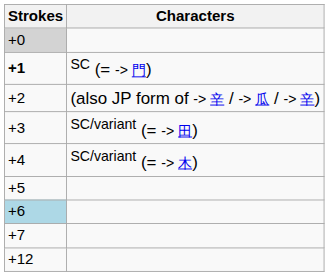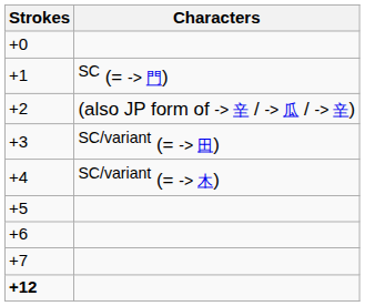+0 | Strokes: lightgrey background -> no background
+1 | Strokes: bold -> normal
+6 | Strokes: lightblue background -> no background
+12 | Strokes: normal -> bold
